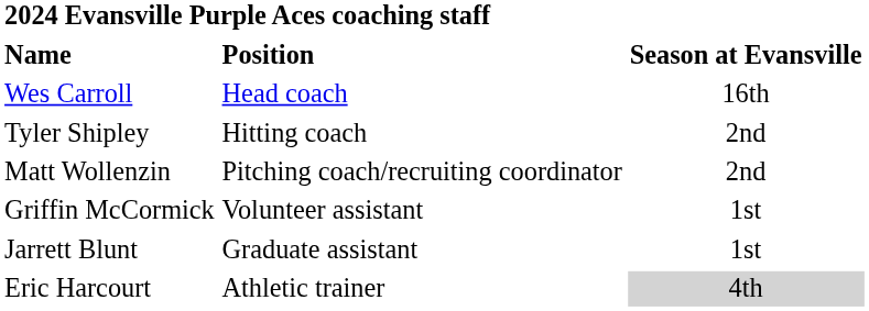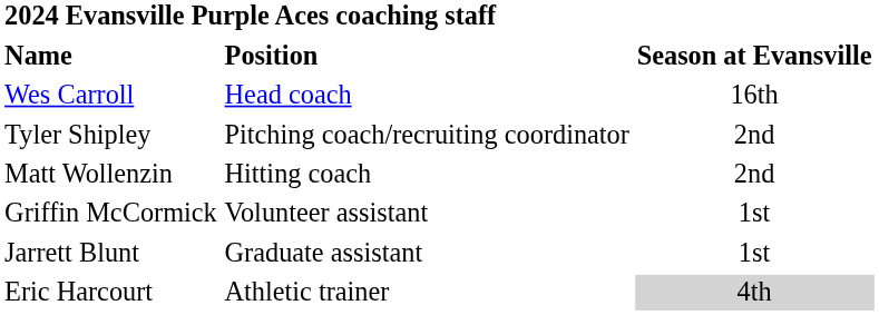Tyler Shipley | Position: Hitting coach -> Pitching coach/recruiting coordinator
Matt Wollenzin | Position: Pitching coach/recruiting coordinator -> Hitting coach
